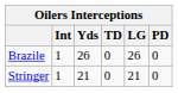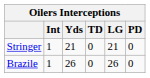rows swapped: Brazile <-> Stringer
